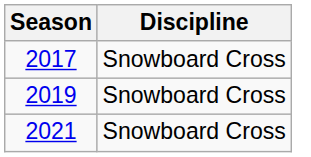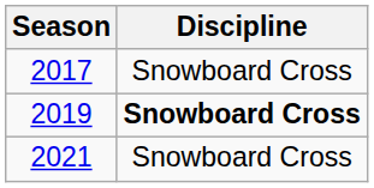2019 | Discipline: normal -> bold
